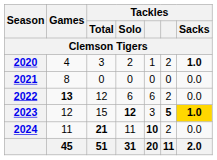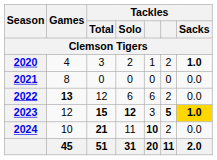2023 | Tackles / Total: normal -> bold
2024 | Games: 11 -> 10
